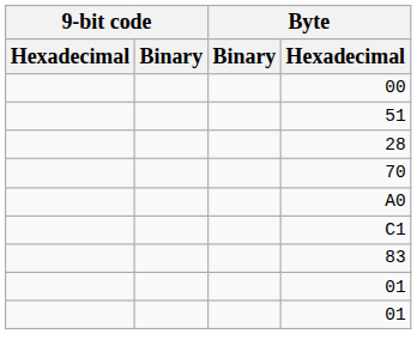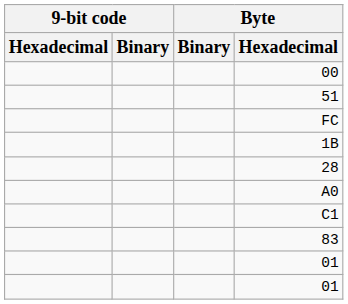+ row: FC
+ row: 1B
- row: 70
